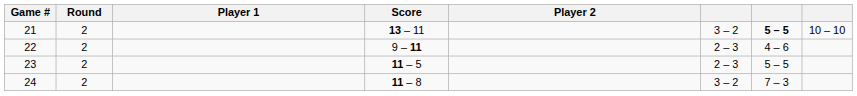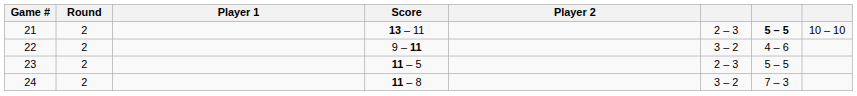21 | column 6: 3 – 2 -> 2 – 3
22 | column 6: 2 – 3 -> 3 – 2
